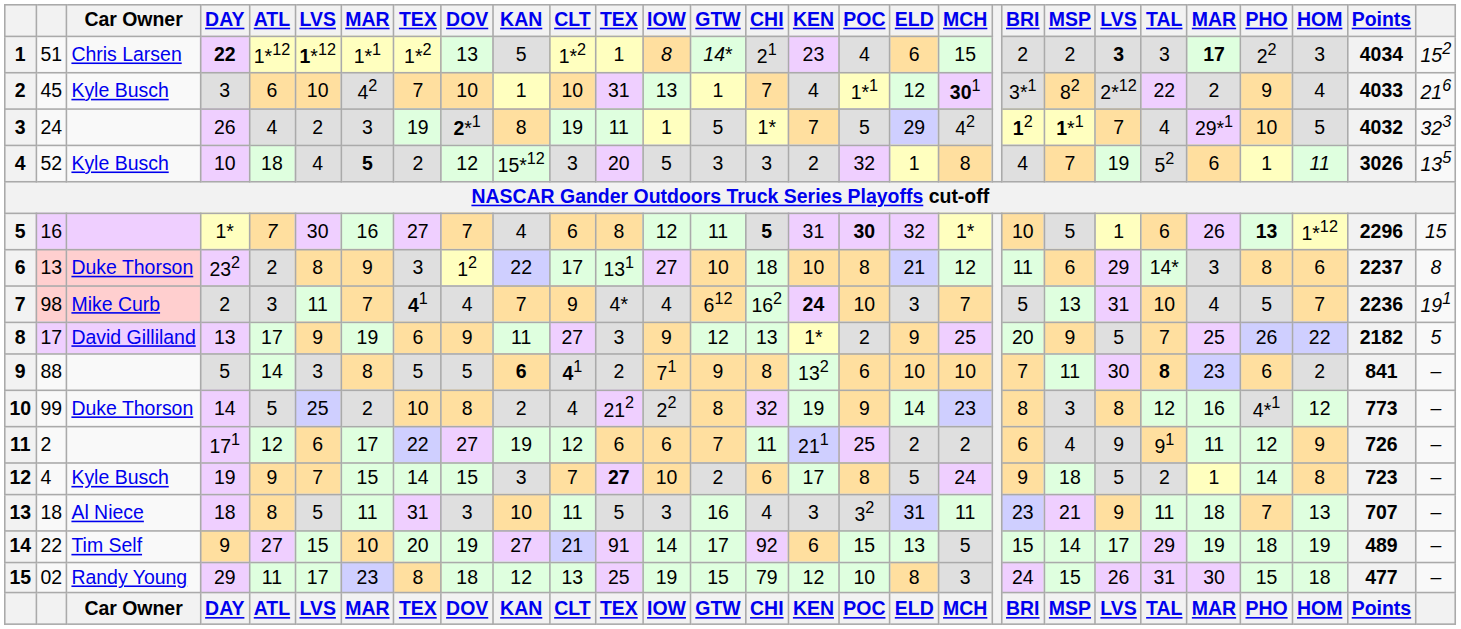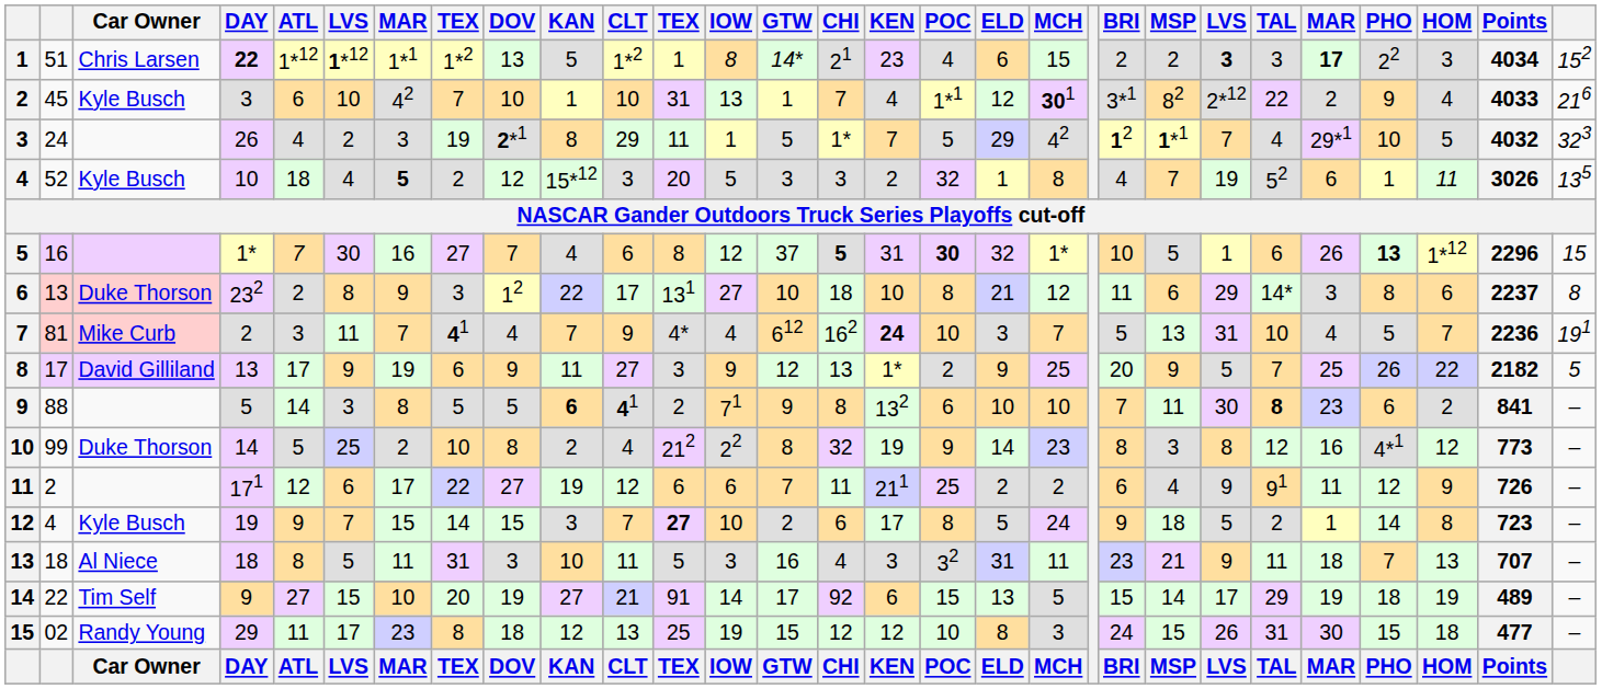row 4 | CLT: 19 -> 29
row 7 | GTW: 11 -> 37
row 9 | column 2: 98 -> 81
row 17 | CHI: 79 -> 12
